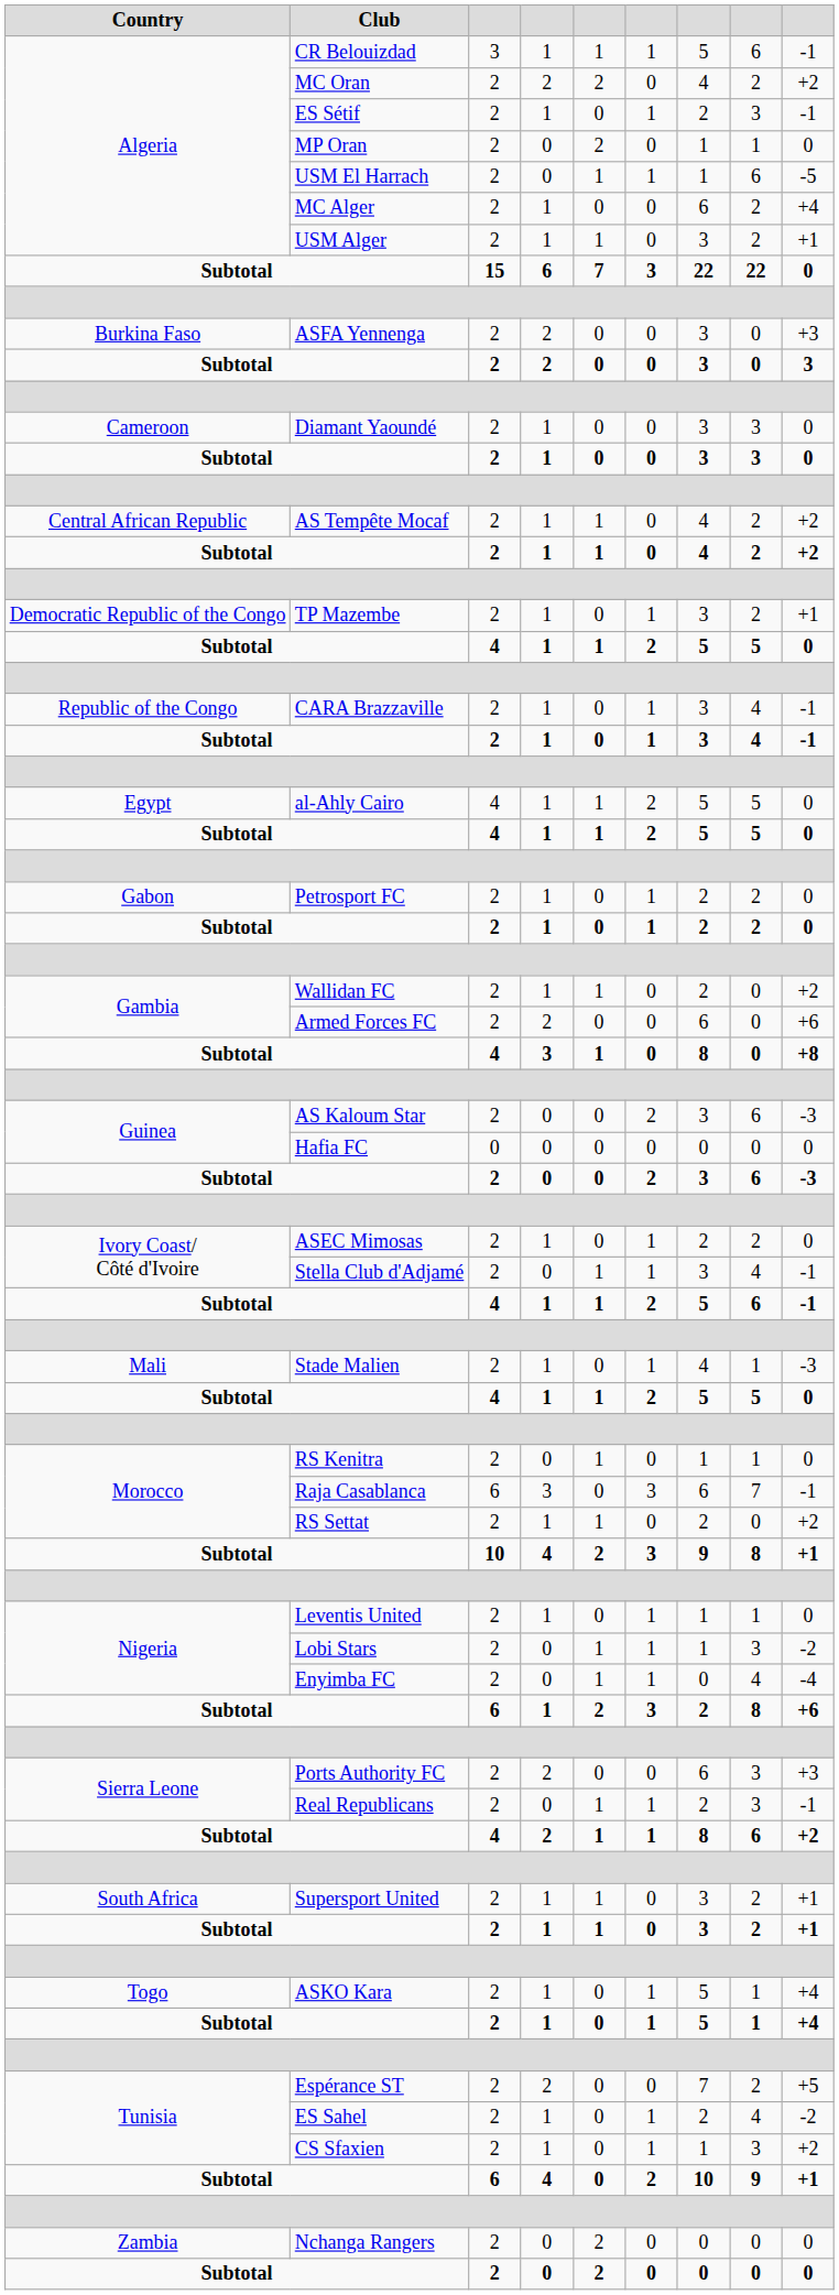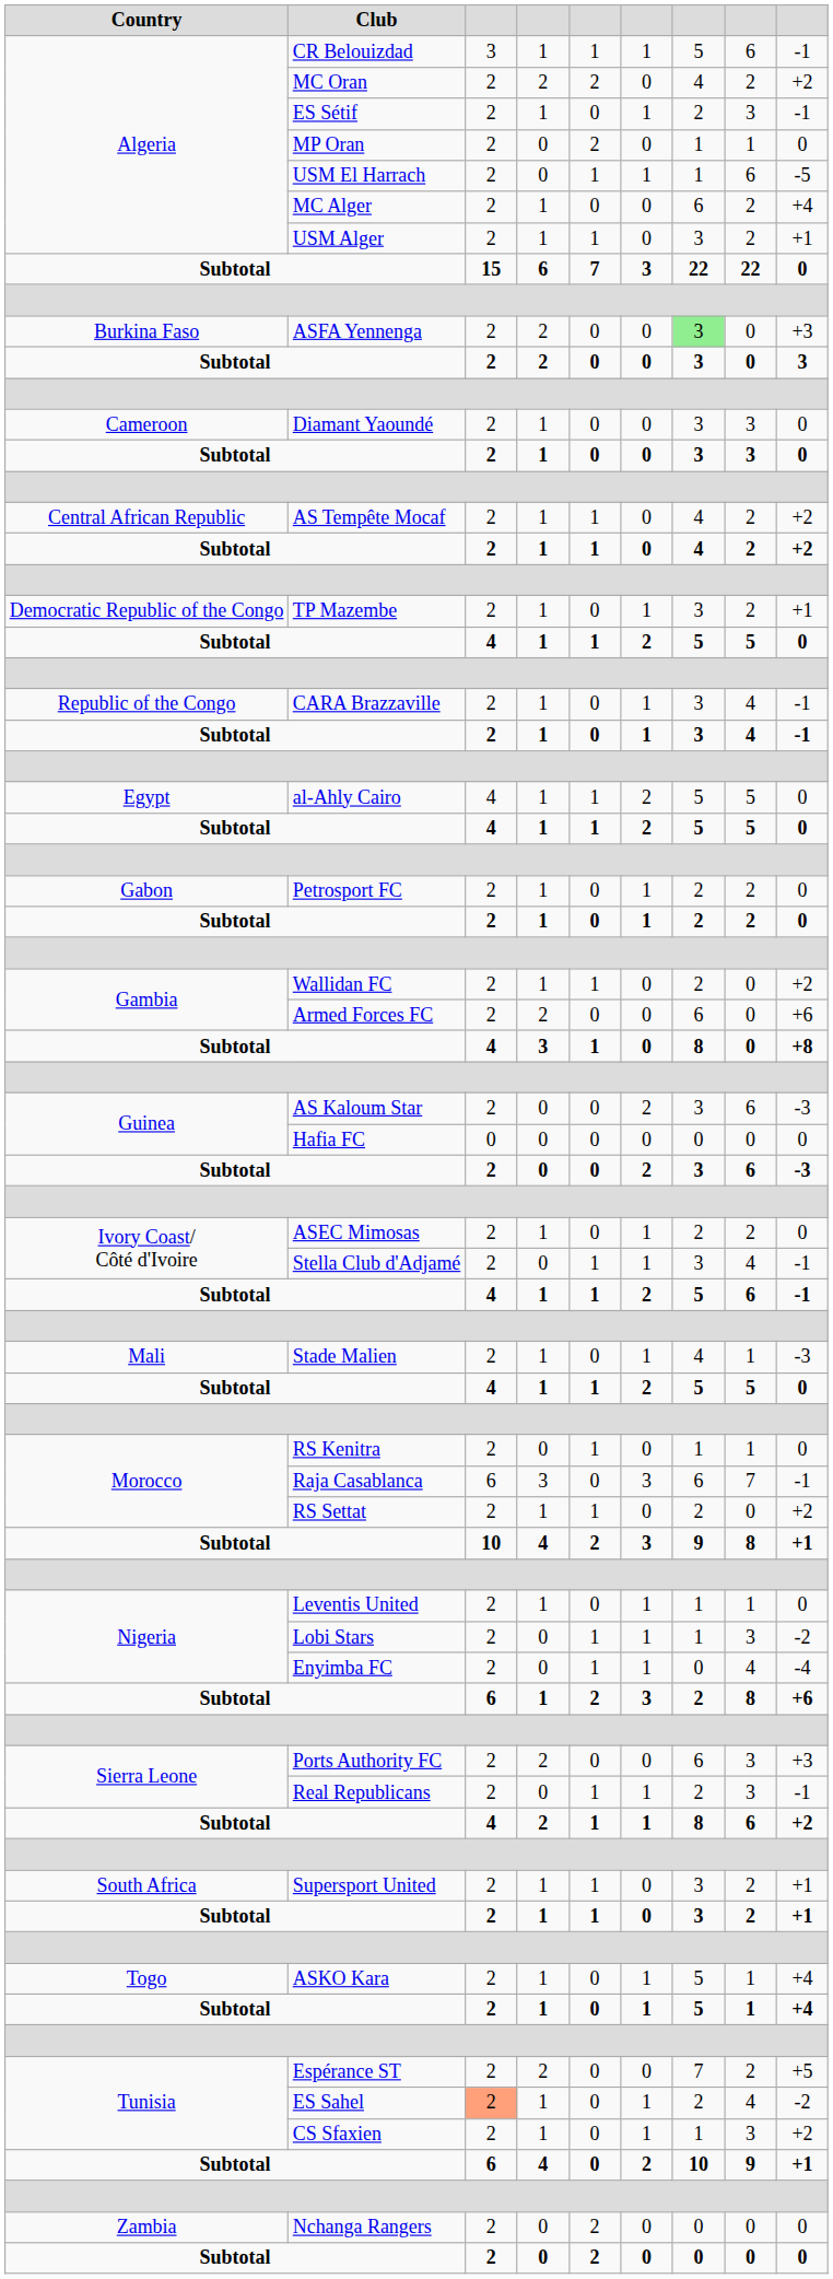ASFA Yennenga | column 7: no background -> lightgreen background
ES Sahel | column 3: no background -> lightsalmon background
